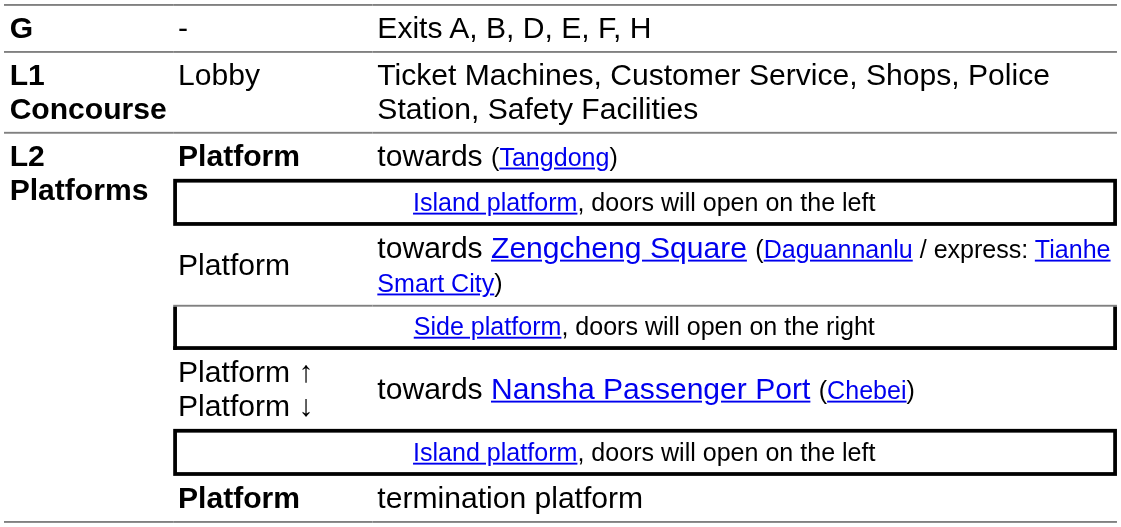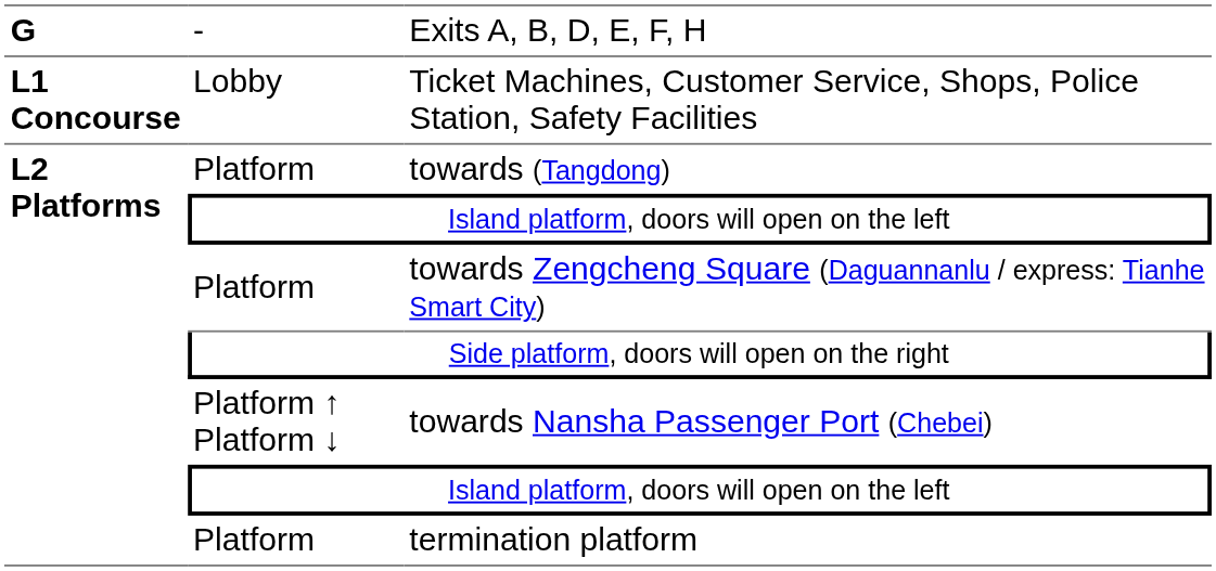towards (Tangdong) | column 2: bold -> normal
termination platform | column 2: bold -> normal
